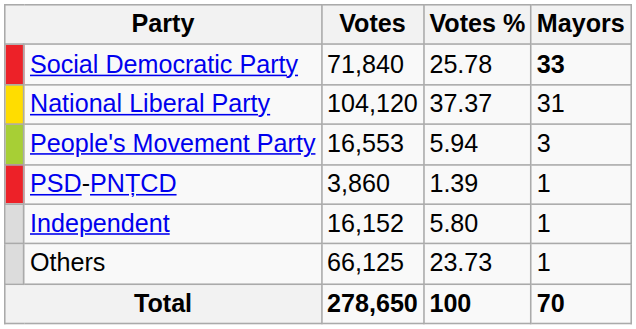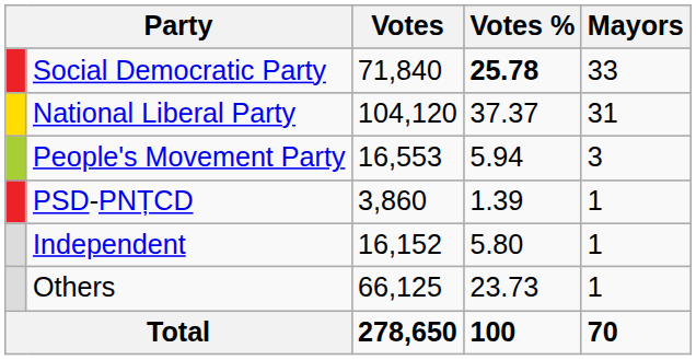Social Democratic Party | Votes %: normal -> bold
Social Democratic Party | Mayors: bold -> normal
